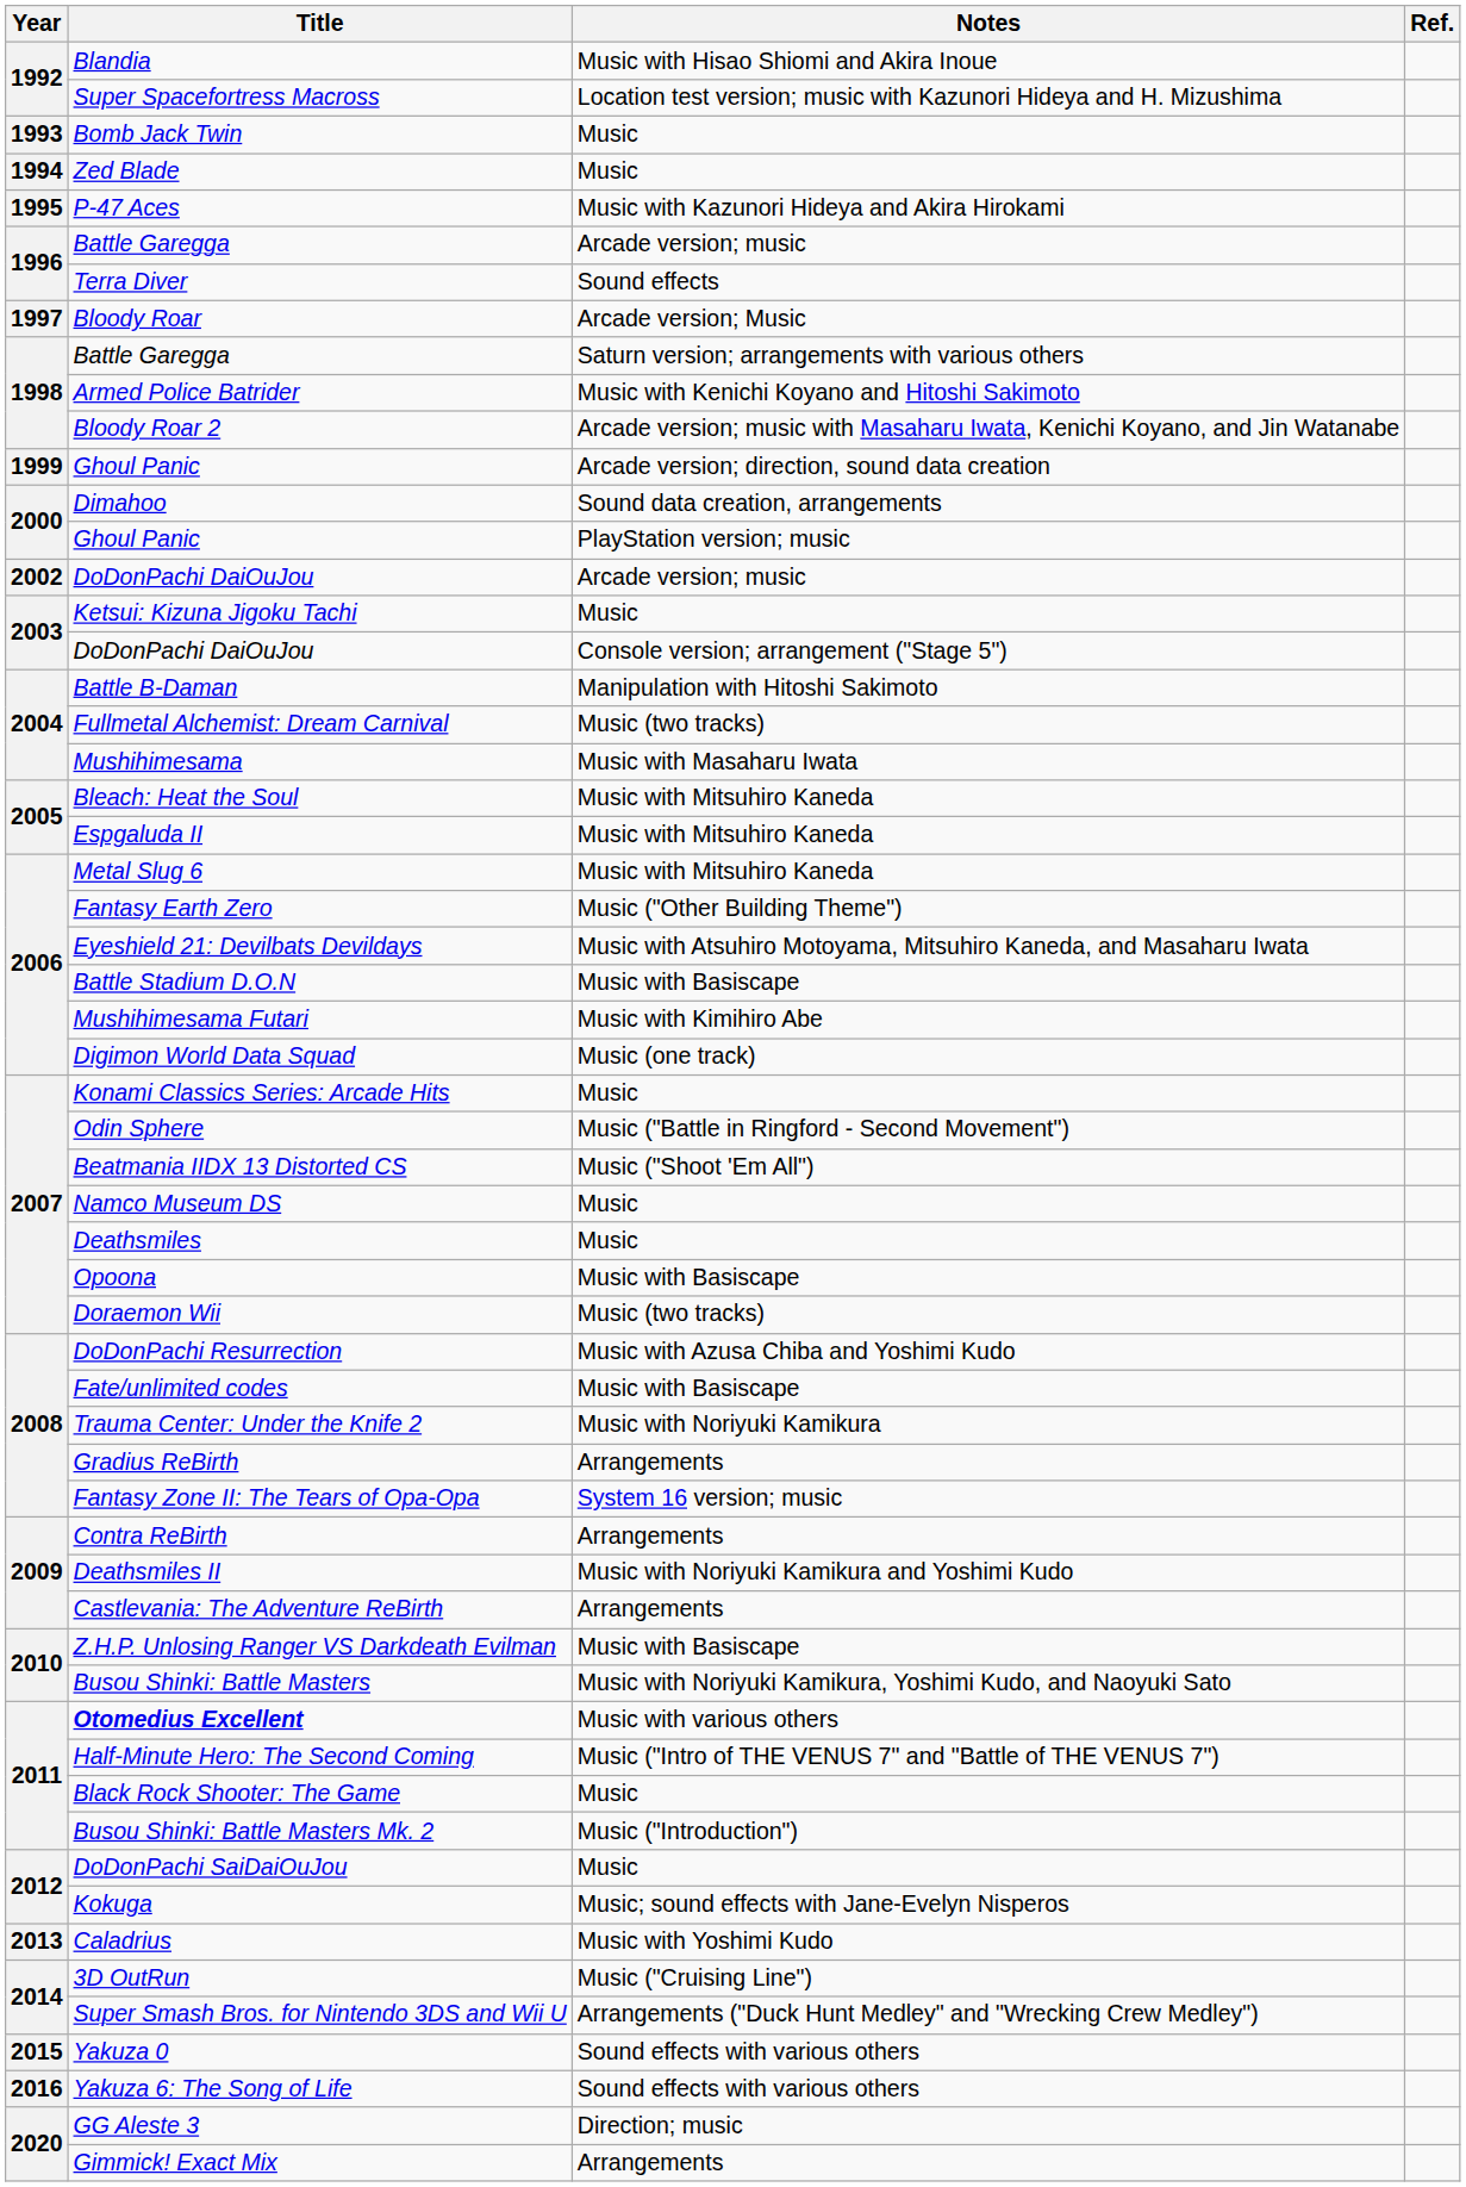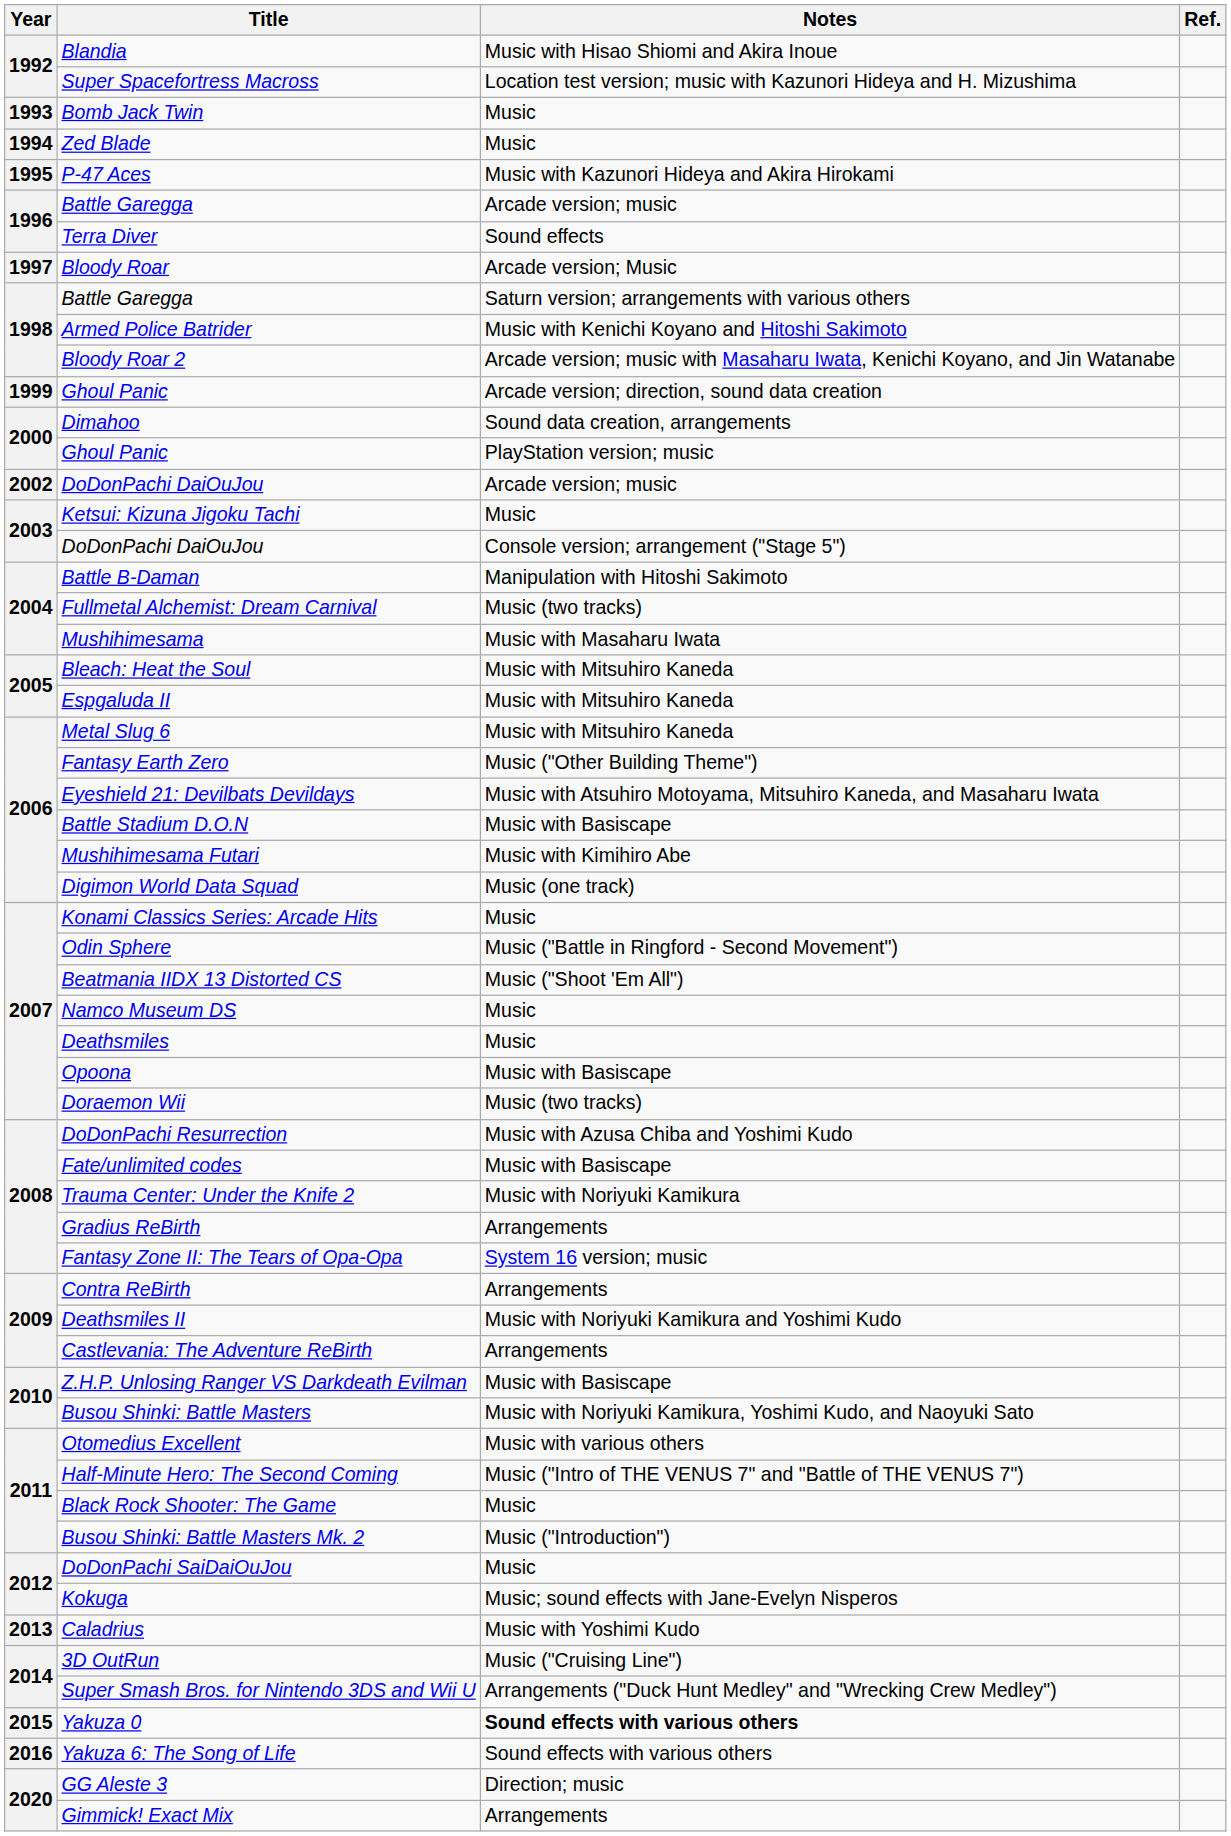Otomedius Excellent | Title: bold -> normal
Yakuza 0 | Notes: normal -> bold
